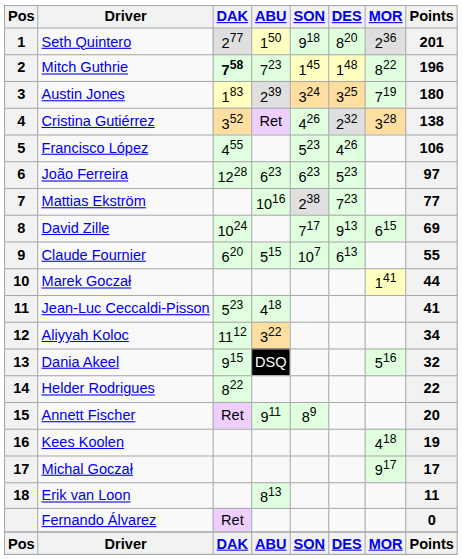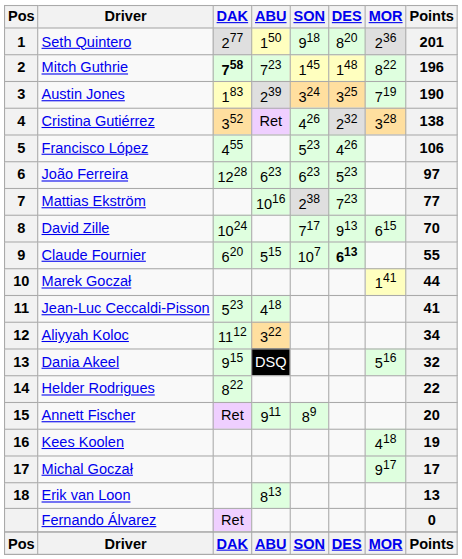Austin Jones | Points: 180 -> 190
David Zille | Points: 69 -> 70
Claude Fournier | DES: normal -> bold
Erik van Loon | Points: 11 -> 13
